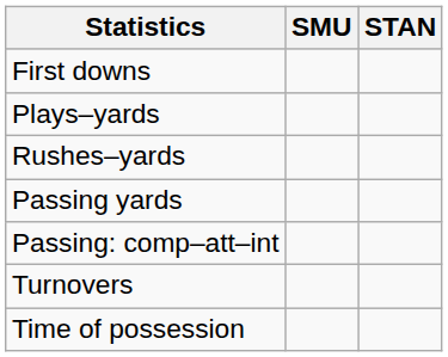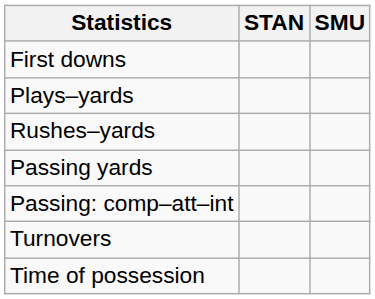columns swapped: STAN <-> SMU
